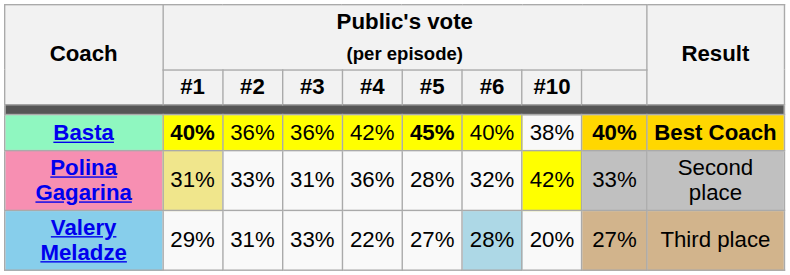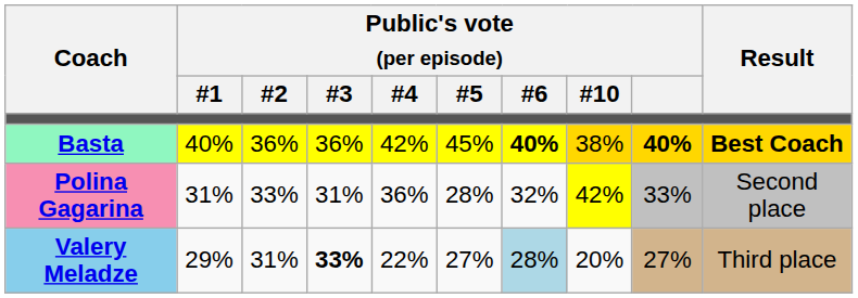Basta | Public's vote (per episode) / #1: bold -> normal
Basta | Public's vote (per episode) / #5: bold -> normal
Basta | Public's vote (per episode) / #6: normal -> bold
Basta | Public's vote (per episode) / #10: no background -> gold background
Polina Gagarina | Public's vote (per episode) / #1: khaki background -> no background
Valery Meladze | Public's vote (per episode) / #3: normal -> bold
